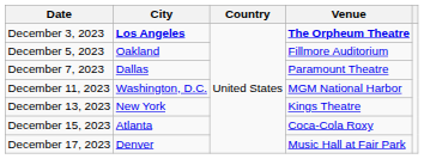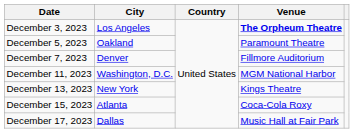December 3, 2023 | City: bold -> normal
December 5, 2023 | Venue: Fillmore Auditorium -> Paramount Theatre
December 7, 2023 | City: Dallas -> Denver
December 7, 2023 | Venue: Paramount Theatre -> Fillmore Auditorium
December 17, 2023 | City: Denver -> Dallas
